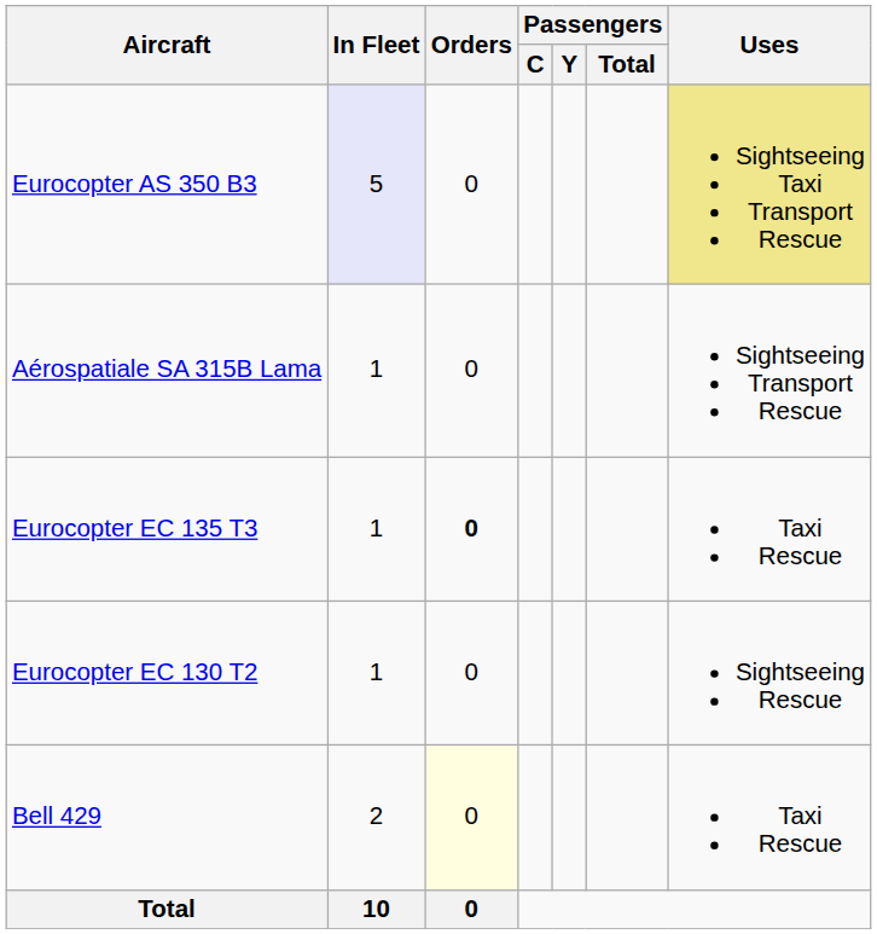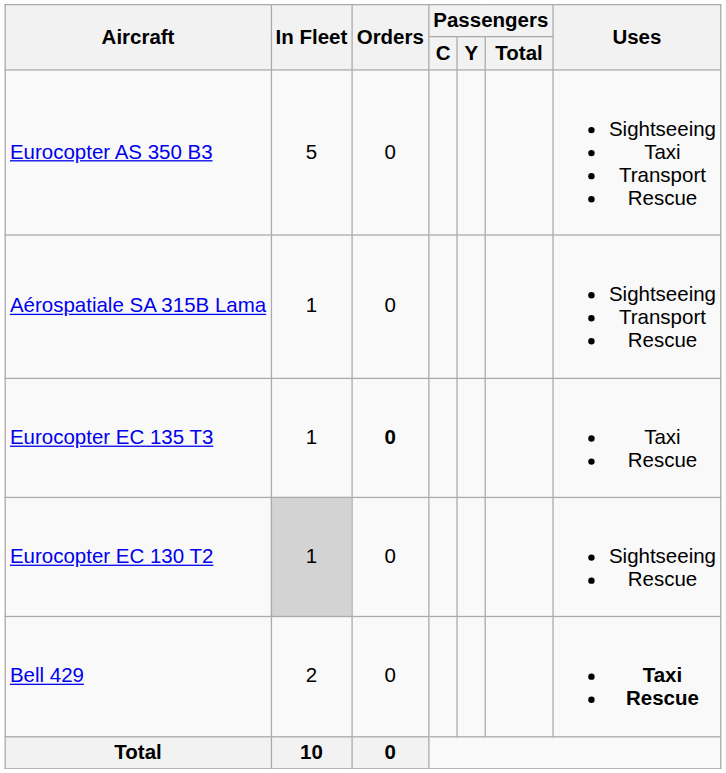Eurocopter AS 350 B3 | In Fleet: lavender background -> no background
Eurocopter AS 350 B3 | Uses: khaki background -> no background
Eurocopter EC 130 T2 | In Fleet: no background -> lightgrey background
Bell 429 | Orders: lightyellow background -> no background
Bell 429 | Uses: normal -> bold
